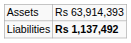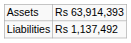Liabilities | column 2: bold -> normal
